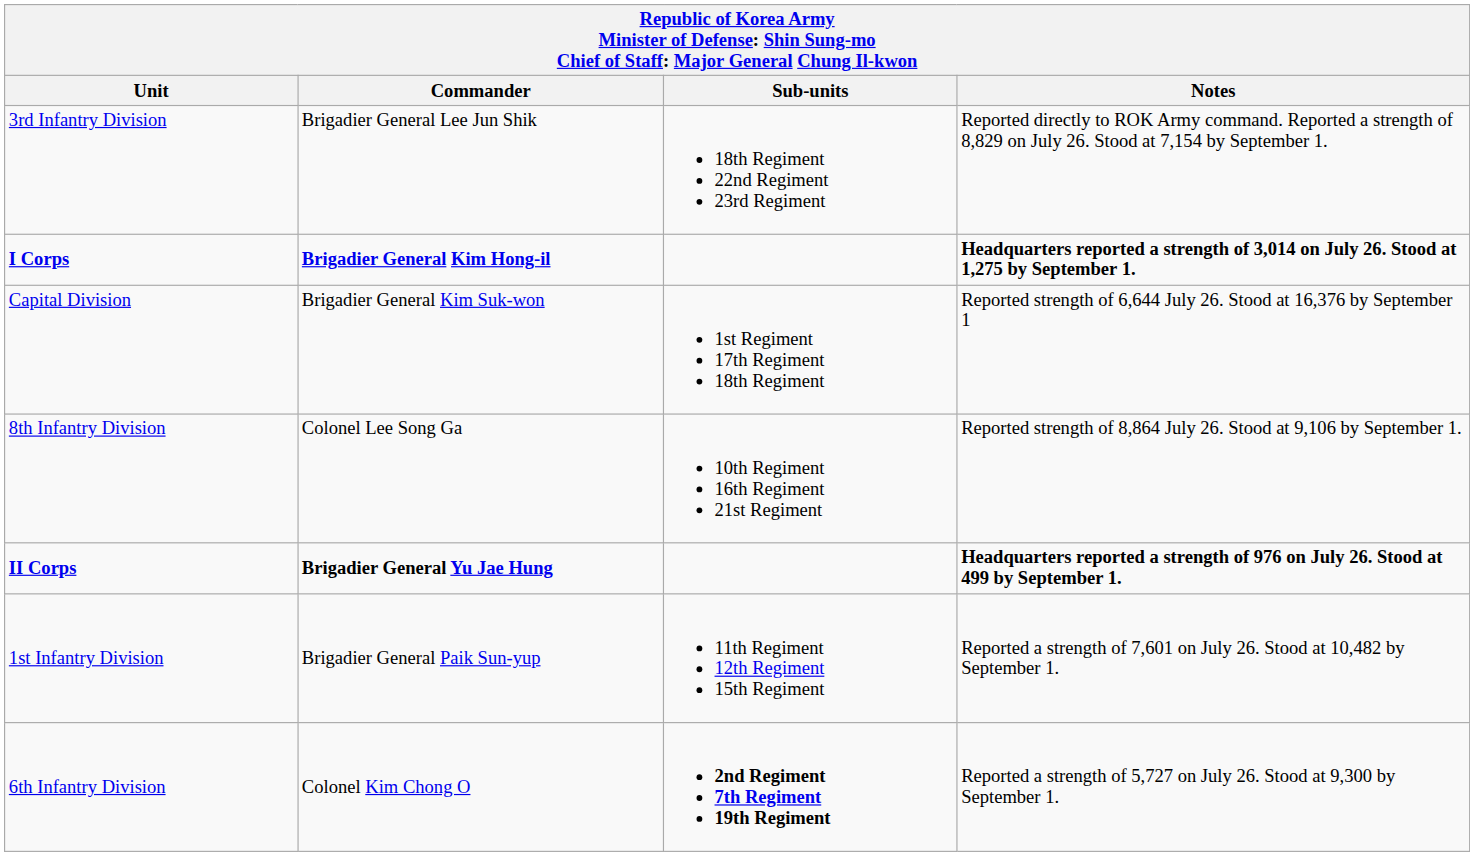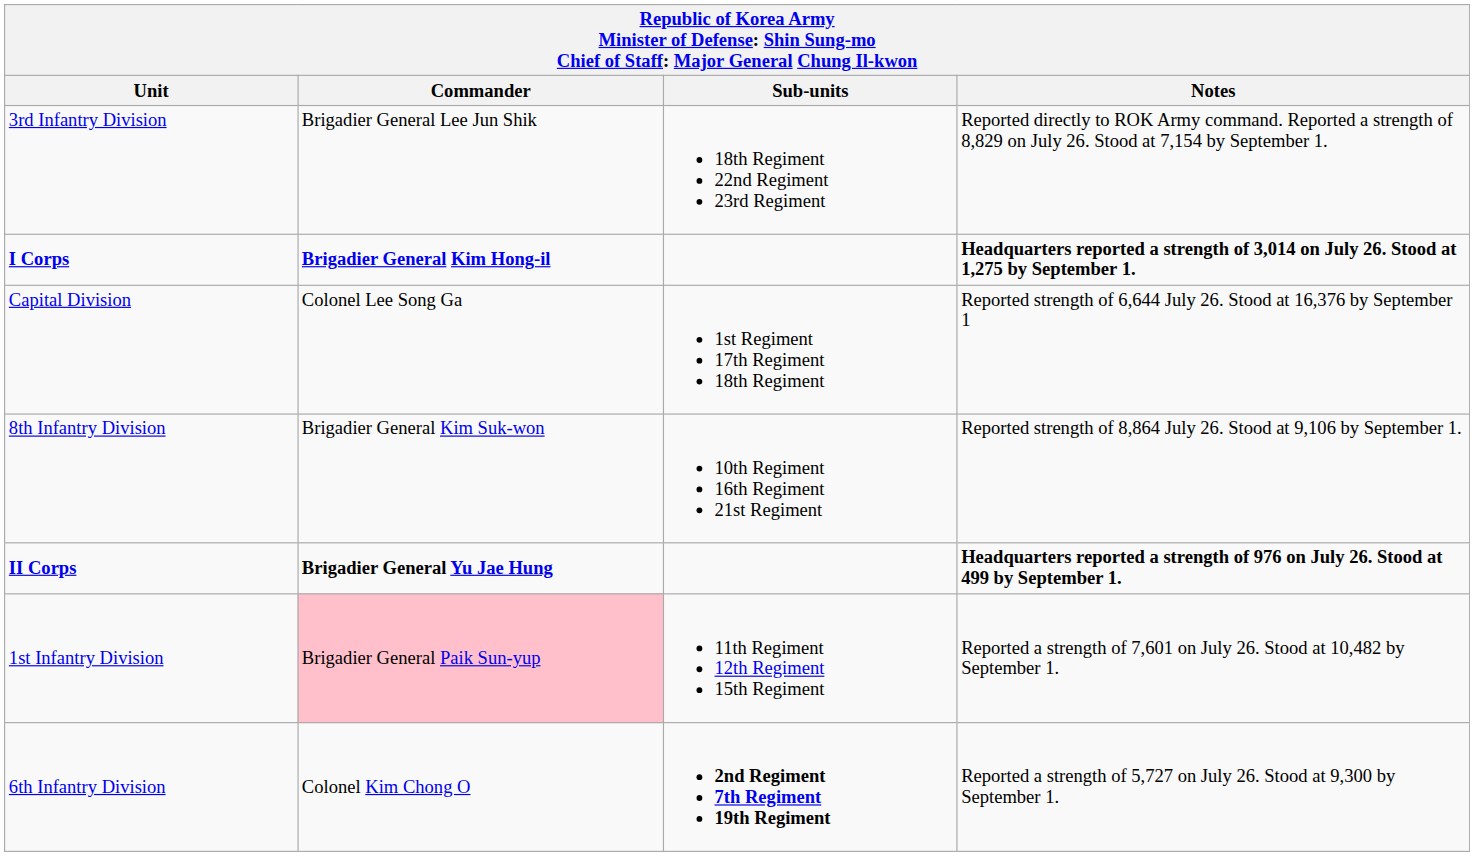Capital Division | Commander: Brigadier General Kim Suk-won -> Colonel Lee Song Ga
8th Infantry Division | Commander: Colonel Lee Song Ga -> Brigadier General Kim Suk-won
1st Infantry Division | Commander: no background -> pink background
